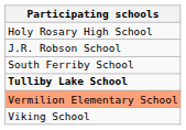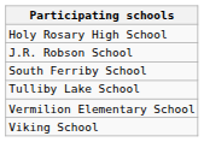row 5 | column 1: bold -> normal
row 6 | column 1: lightsalmon background -> no background
